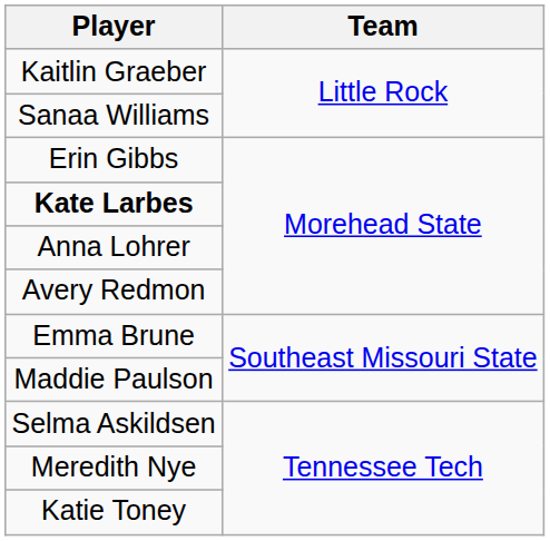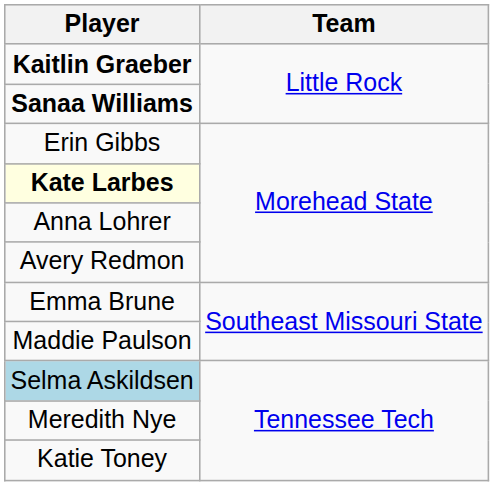Kaitlin Graeber | Player: normal -> bold
Sanaa Williams | Player: normal -> bold
Kate Larbes | Player: no background -> lightyellow background
Selma Askildsen | Player: no background -> lightblue background
